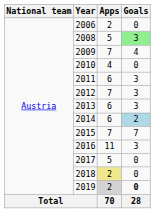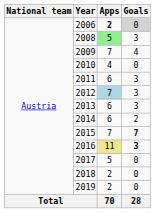2006 | Apps: normal -> bold
2006 | Goals: no background -> lightgrey background
2008 | Apps: no background -> lightgreen background
2008 | Goals: lightgreen background -> no background
2012 | Apps: no background -> lightblue background
2014 | Goals: lightblue background -> no background
2015 | Goals: normal -> bold
2016 | Apps: no background -> khaki background
2016 | Goals: normal -> bold
2018 | Apps: khaki background -> no background
2019 | Apps: lightgrey background -> no background
2019 | Goals: bold -> normal
